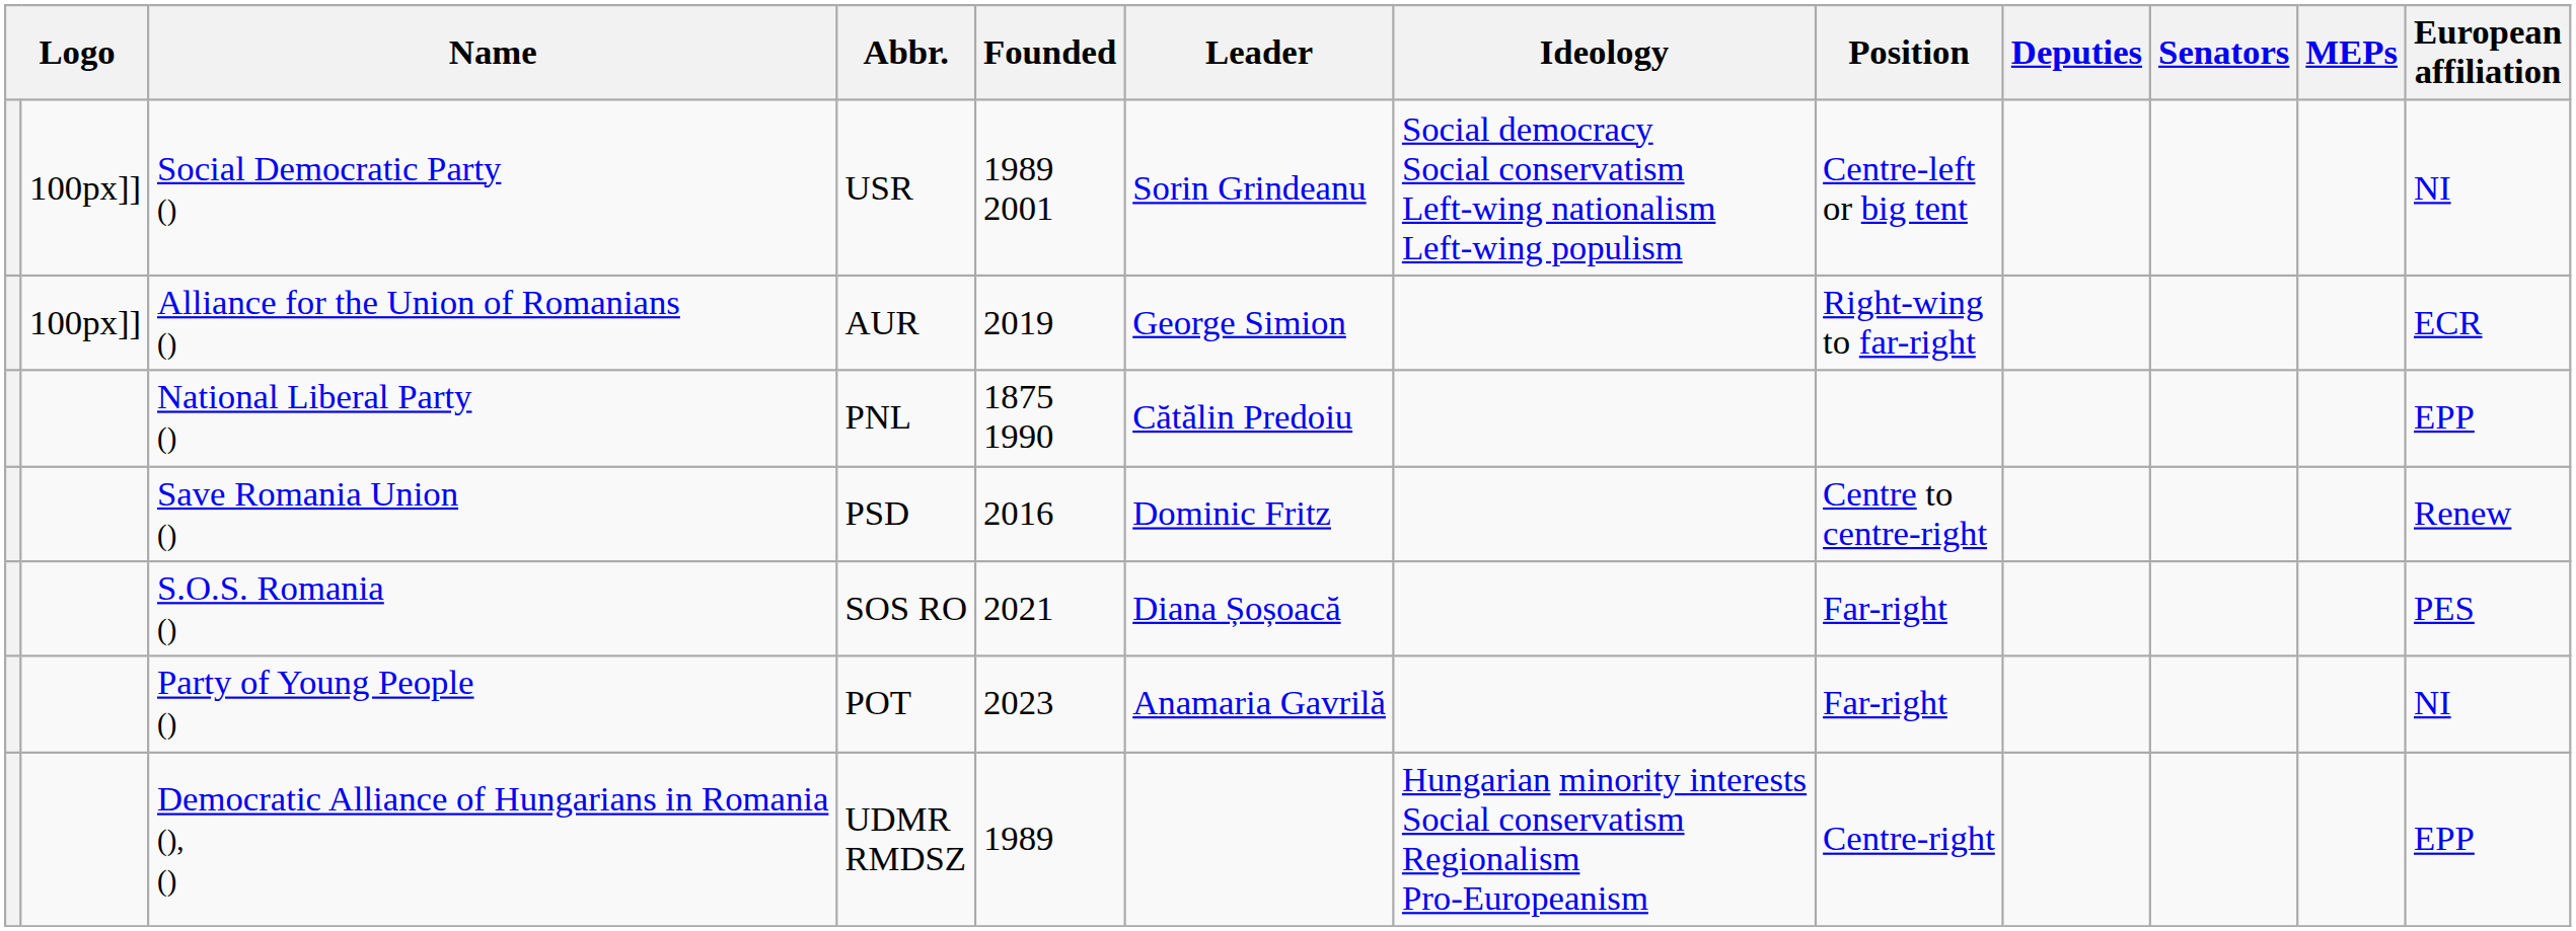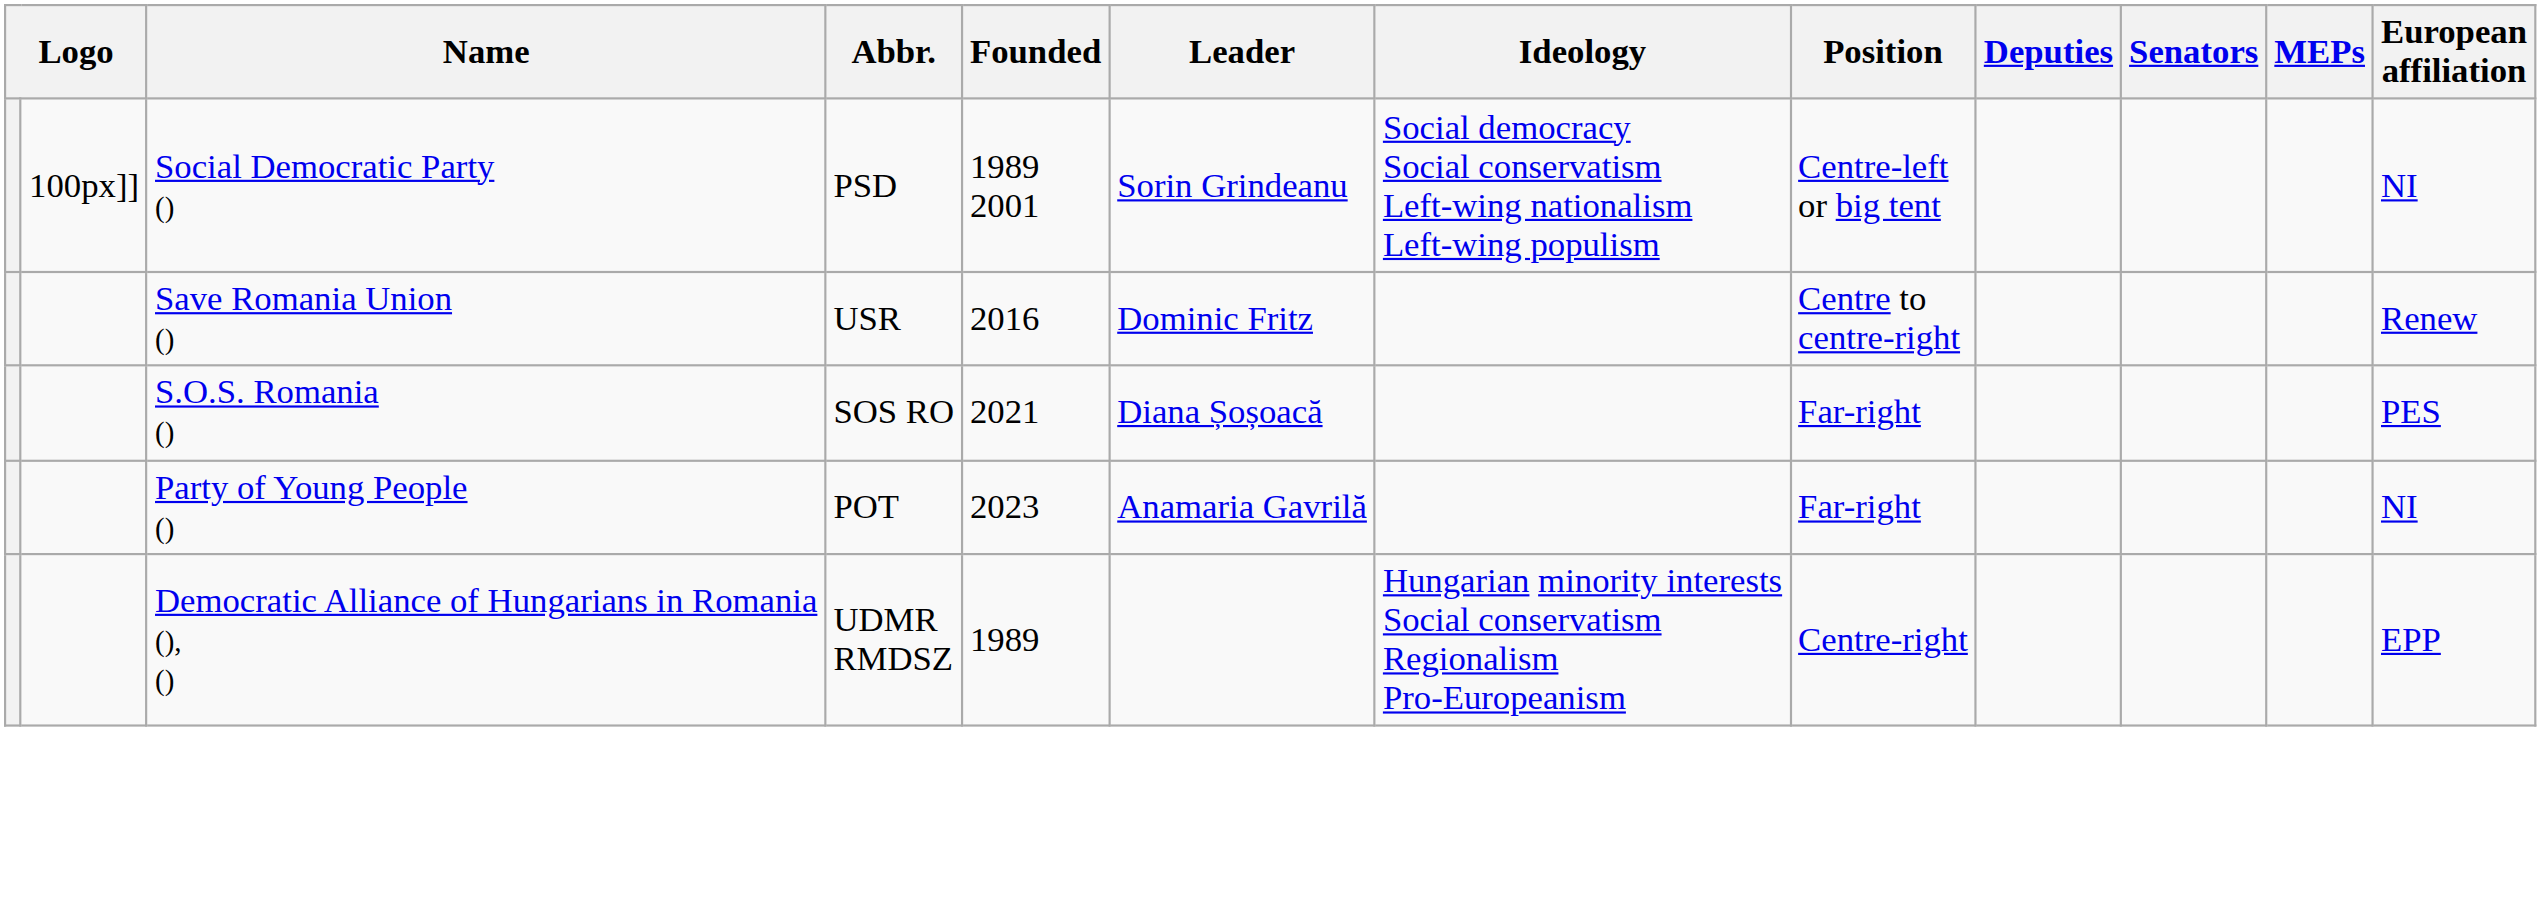Social Democratic Party () | Abbr.: USR -> PSD
- row: 100px]] | Alliance for the Union of Romanians () | AUR | 2019 | George Simion | Right-wing to far-right | ECR
- row: National Liberal Party () | PNL | 1875 1990 | Cătălin Predoiu | EPP
Save Romania Union () | Abbr.: PSD -> USR
